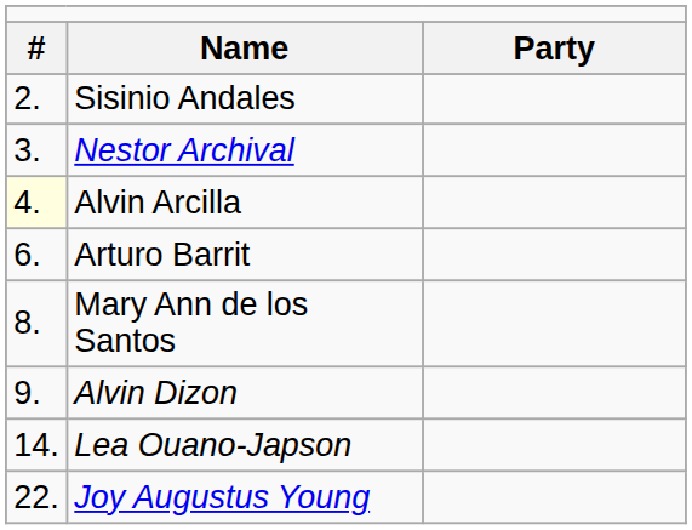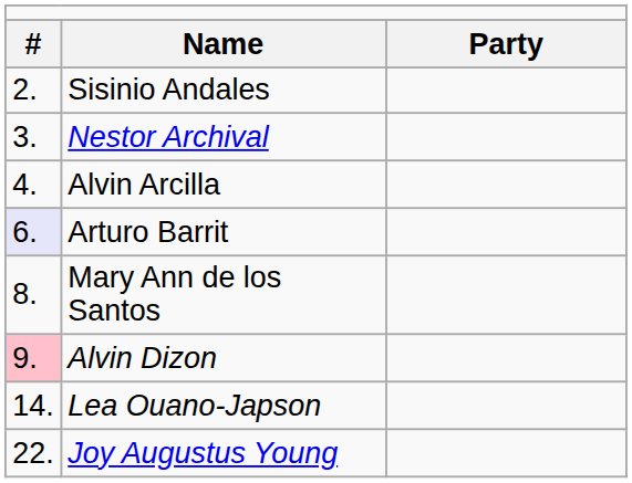Alvin Arcilla | column 1: lightyellow background -> no background
Arturo Barrit | column 1: no background -> lavender background
Alvin Dizon | column 1: no background -> pink background
